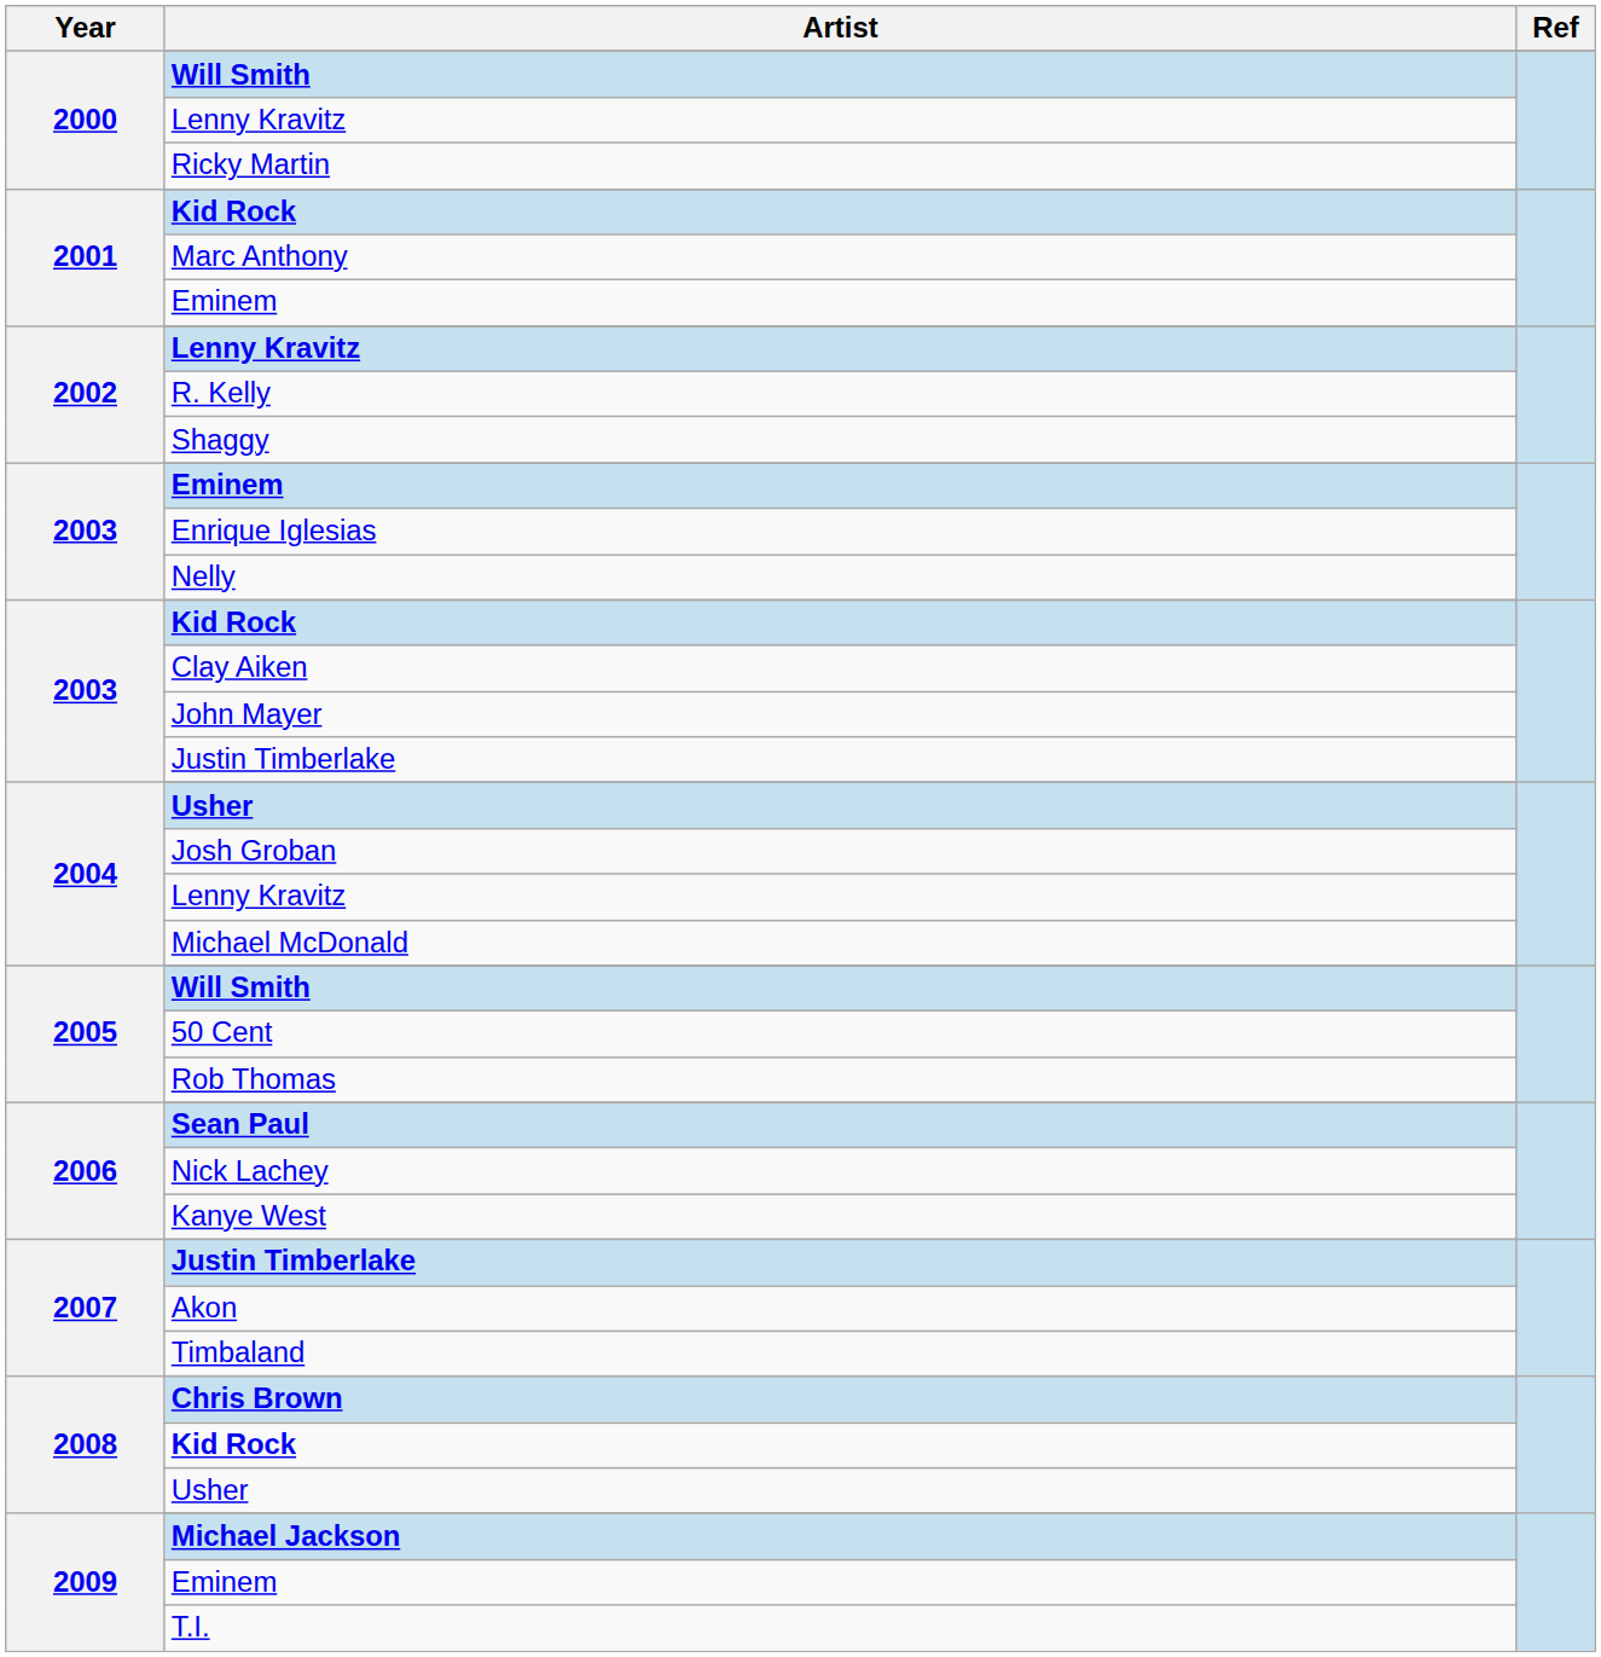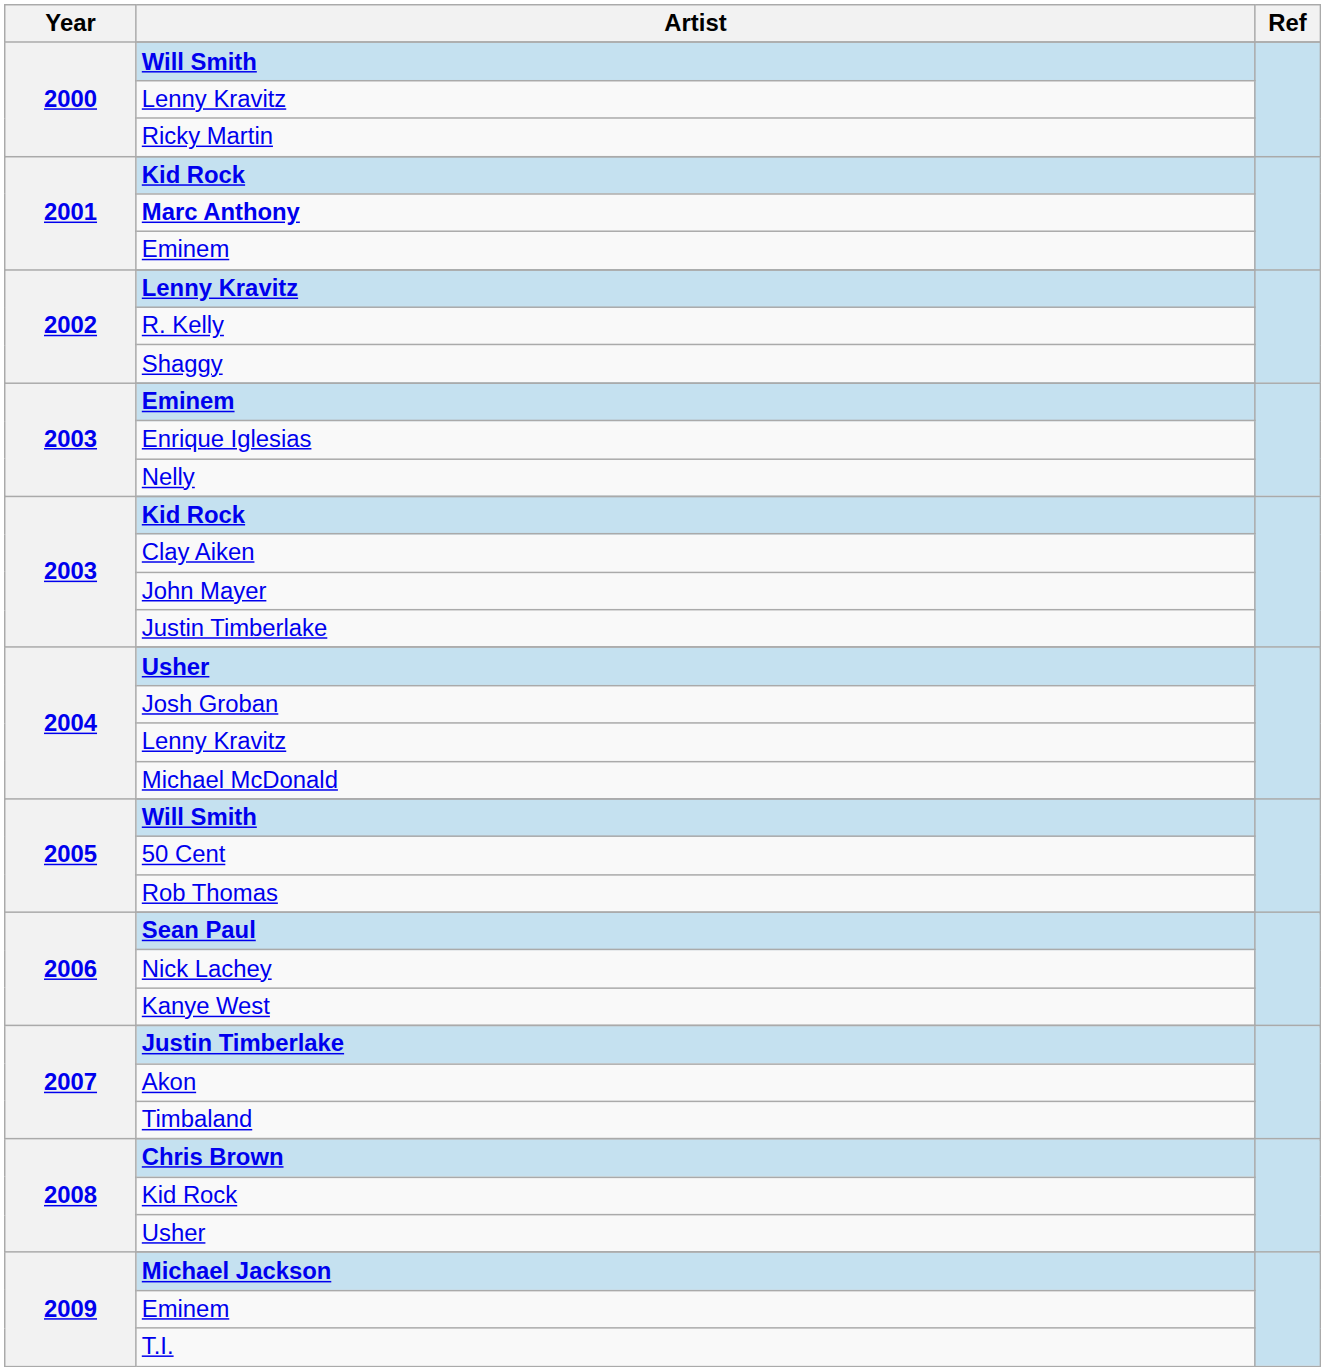Marc Anthony | Artist: normal -> bold
2008 / Kid Rock | Artist: bold -> normal
